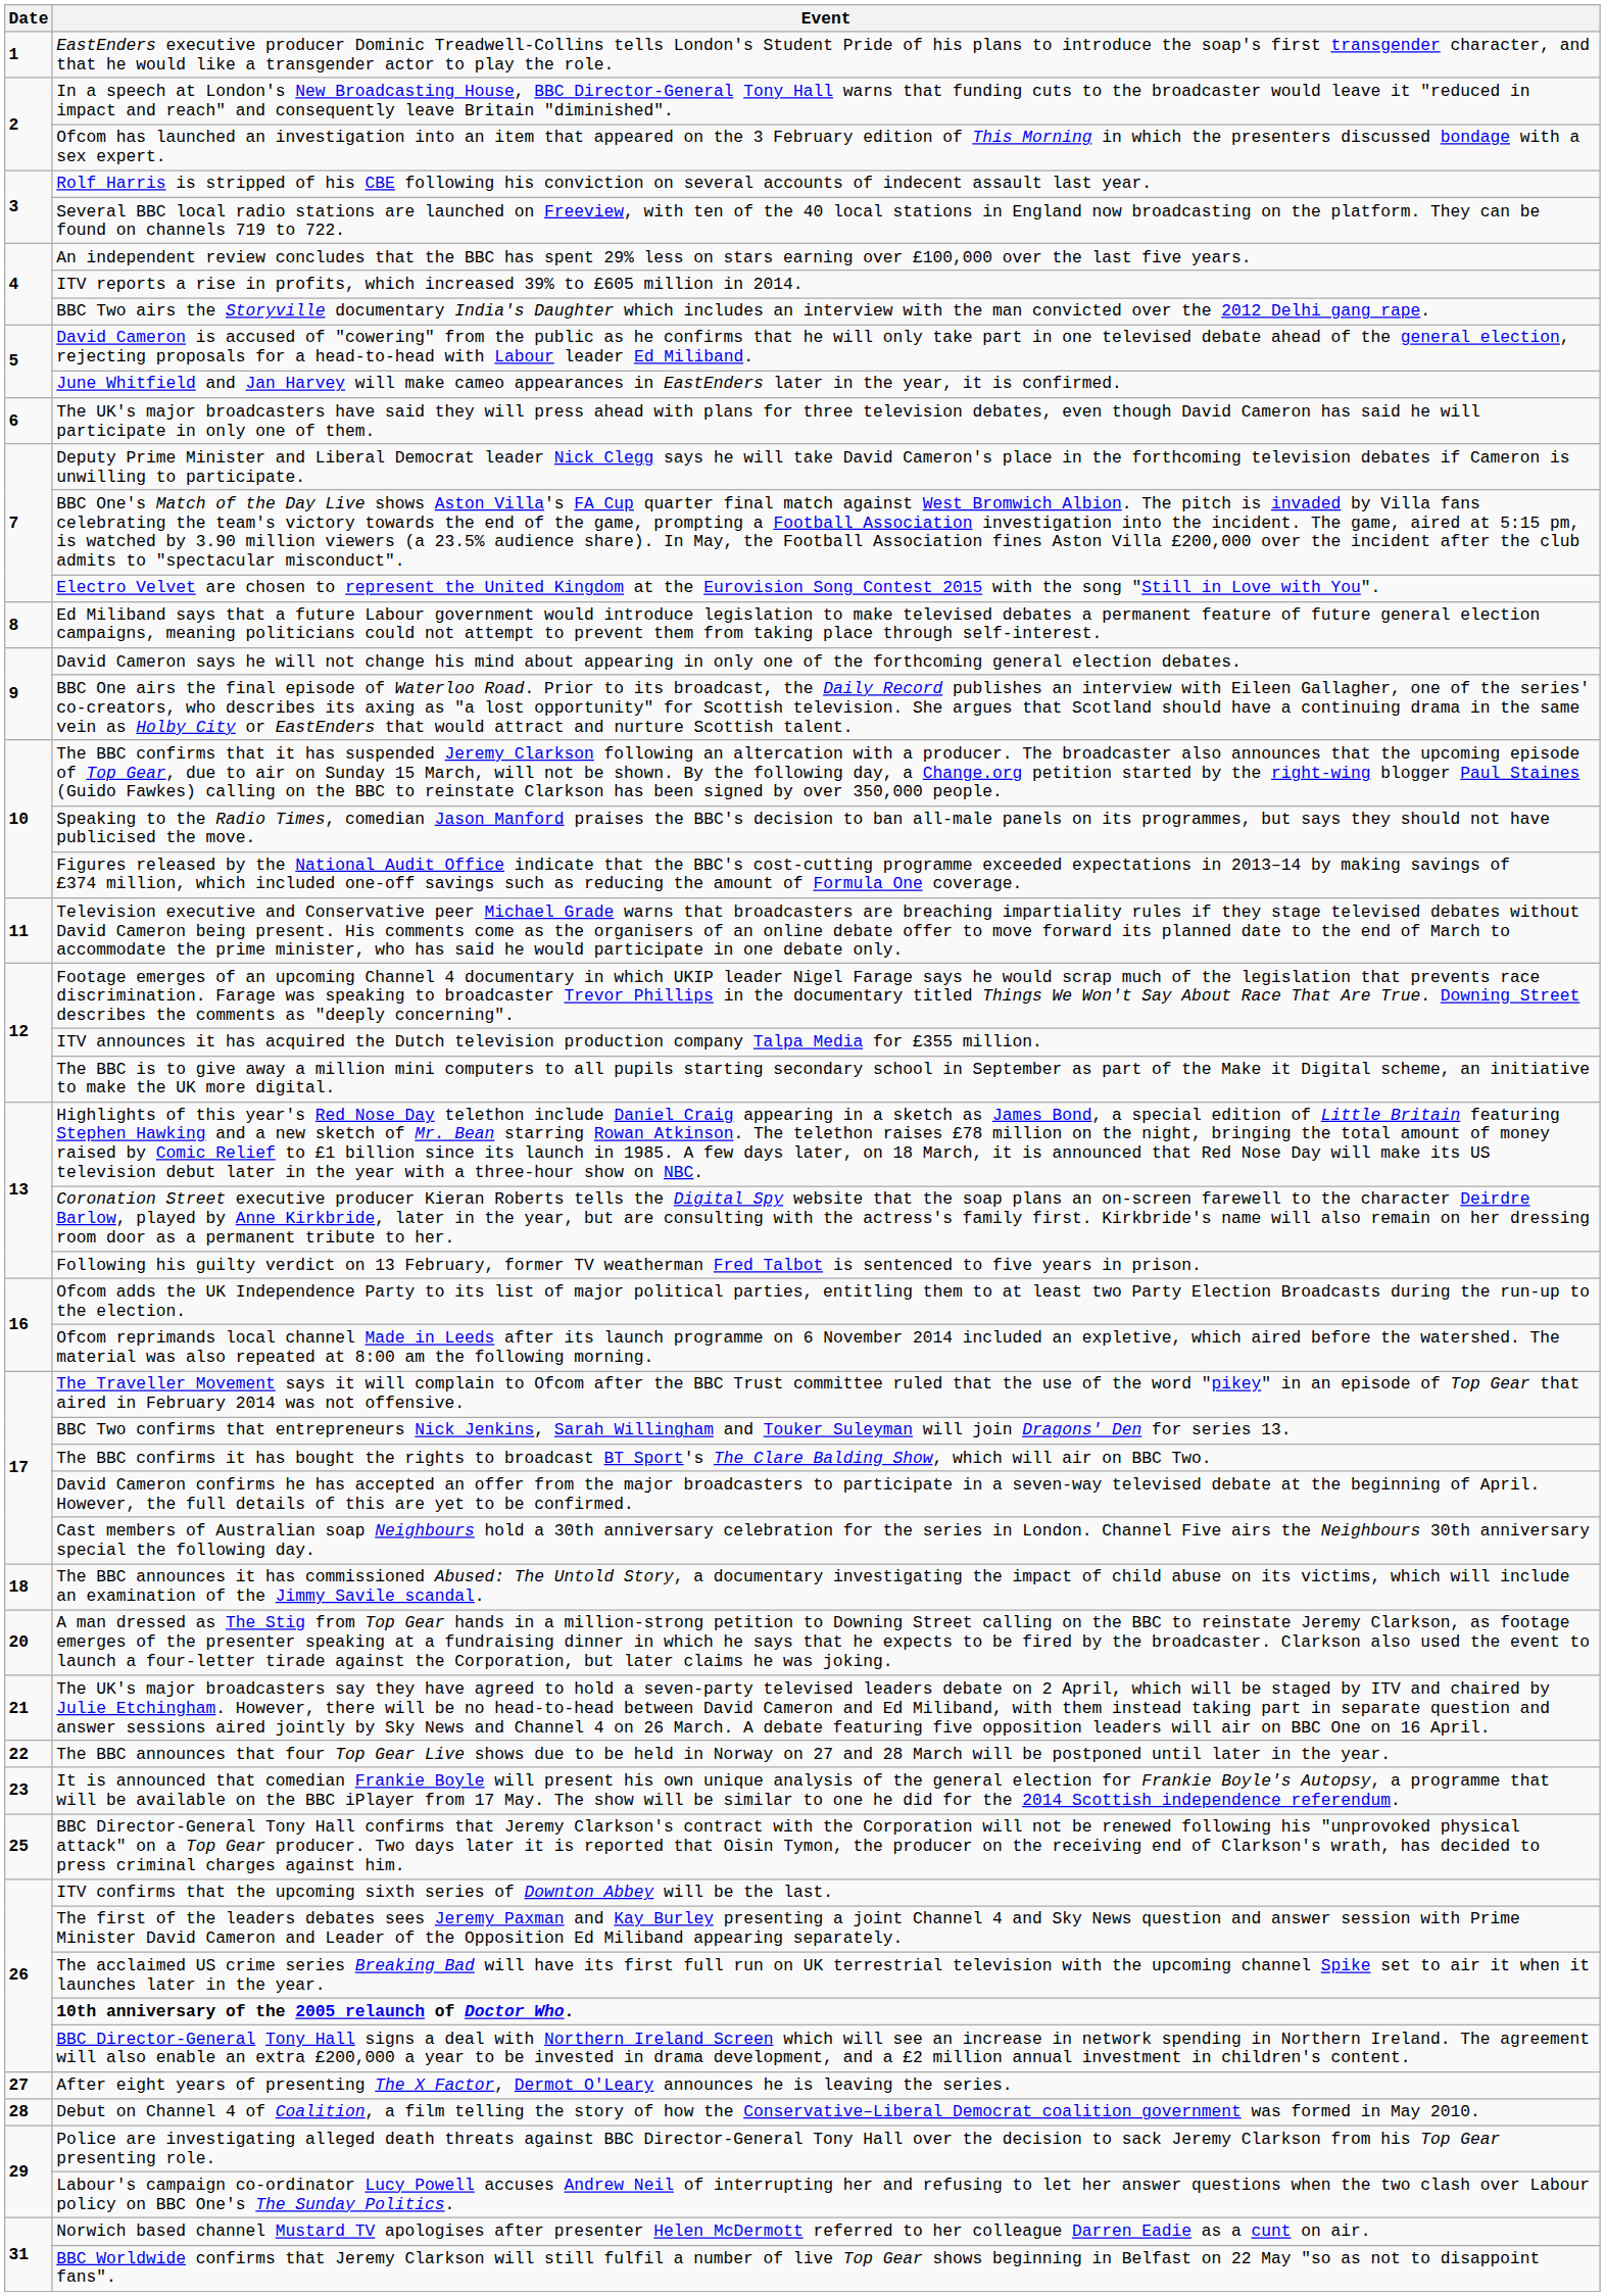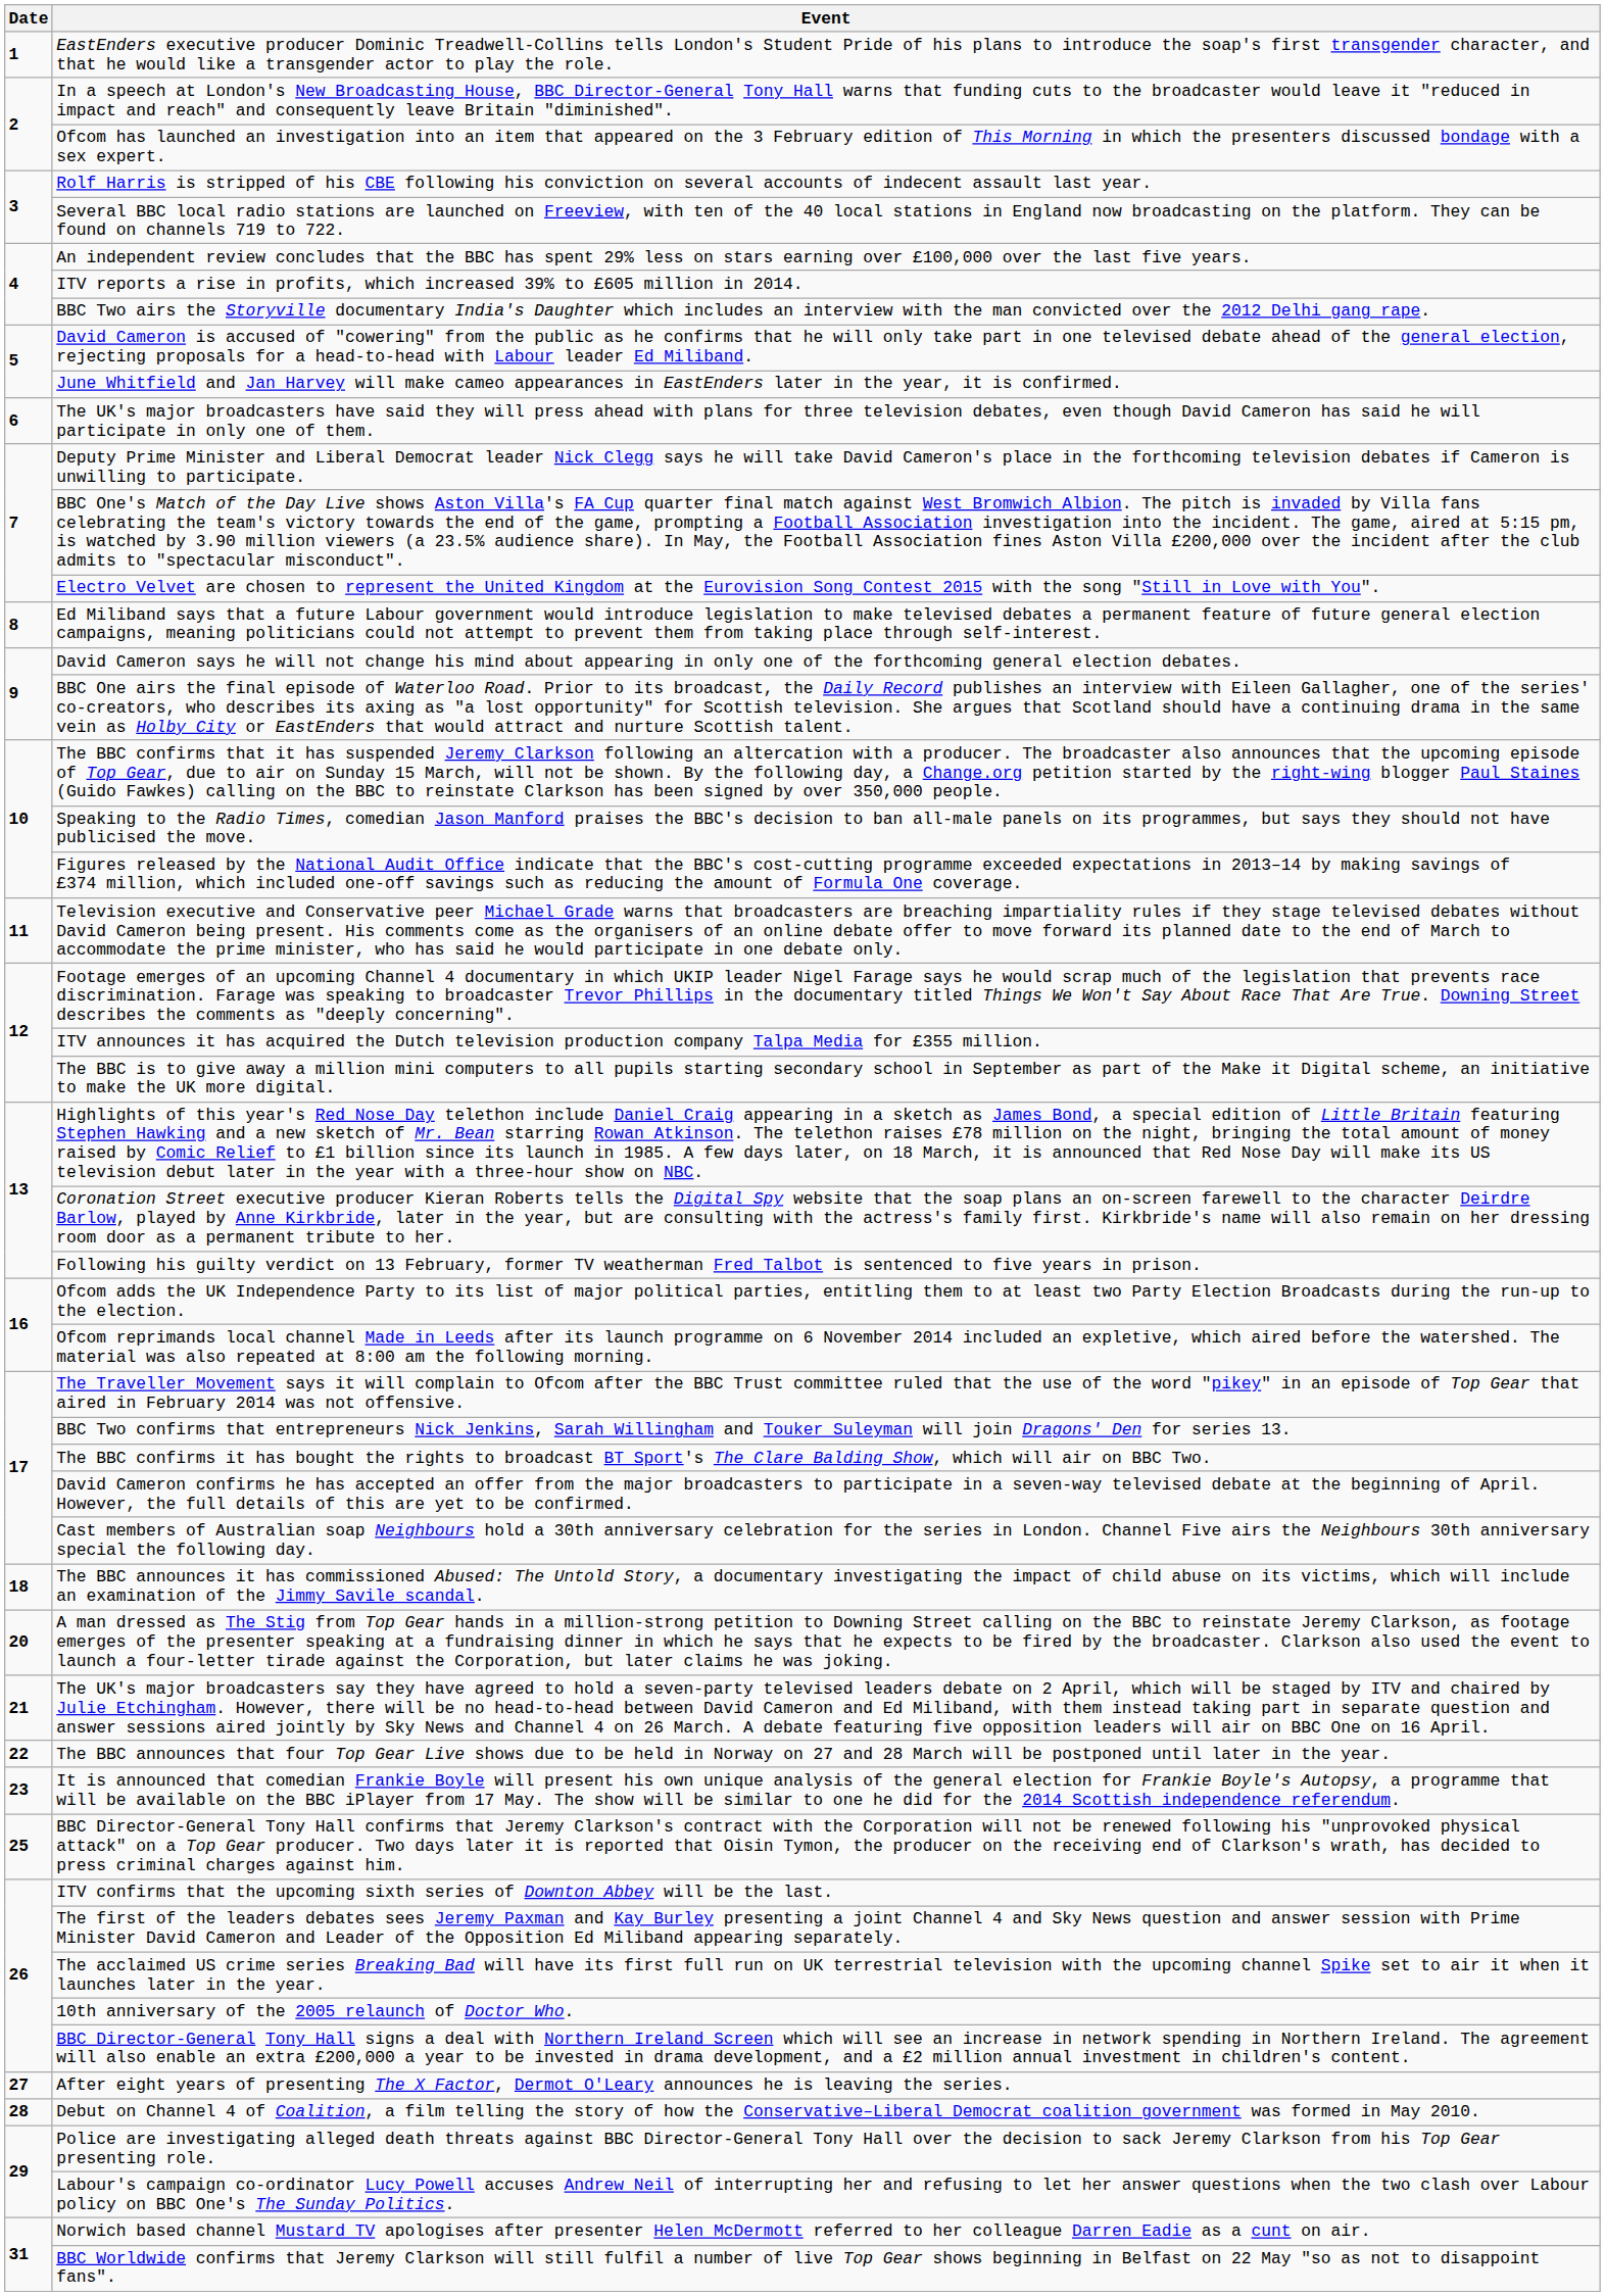10th anniversary of the 2005 relaunch of Doctor Who. | Event: bold -> normal
